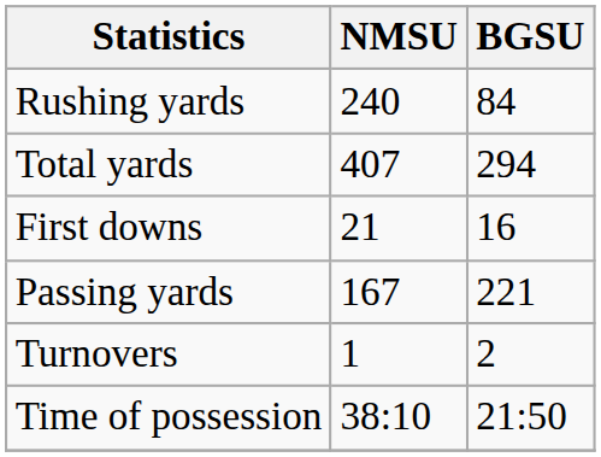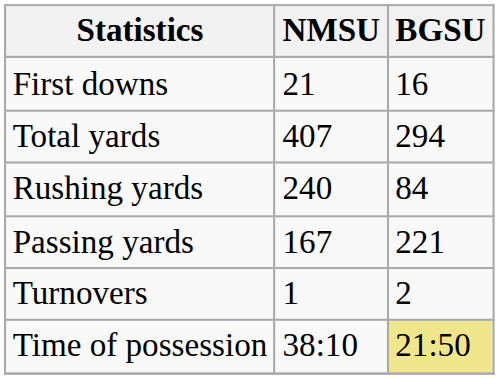rows swapped: First downs <-> Rushing yards
Time of possession | BGSU: no background -> khaki background
